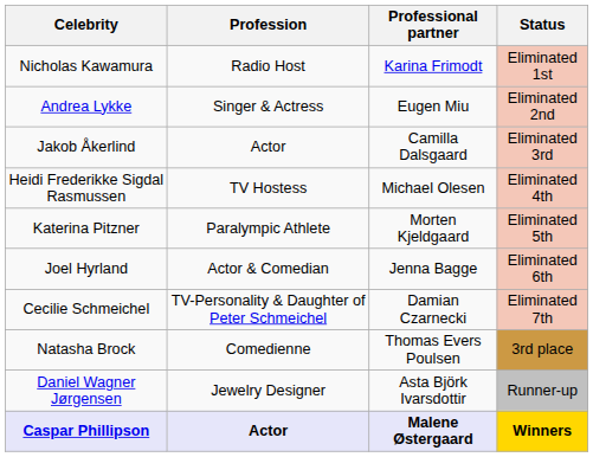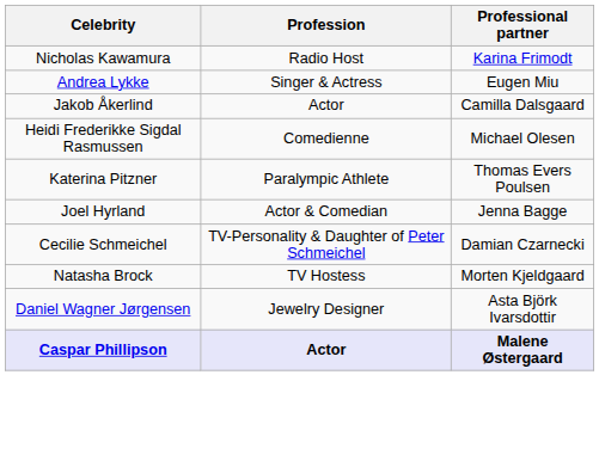- column: Status | Eliminated 1st | Eliminated 2nd | Eliminated 3rd | Eliminated 4th | Eliminated 5th | Eliminated 6th | Eliminated 7th | 3rd place | Runner-up | Winners
Heidi Frederikke Sigdal Rasmussen | Profession: TV Hostess -> Comedienne
Katerina Pitzner | Professional partner: Morten Kjeldgaard -> Thomas Evers Poulsen
Natasha Brock | Profession: Comedienne -> TV Hostess
Natasha Brock | Professional partner: Thomas Evers Poulsen -> Morten Kjeldgaard
